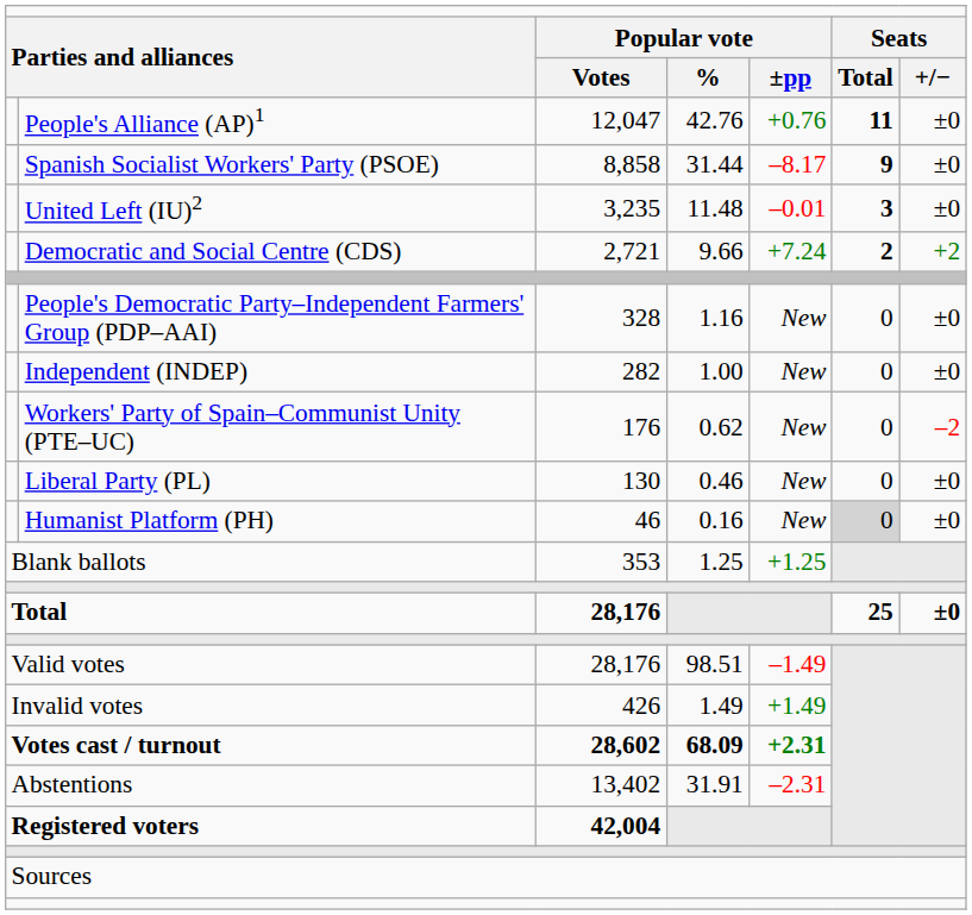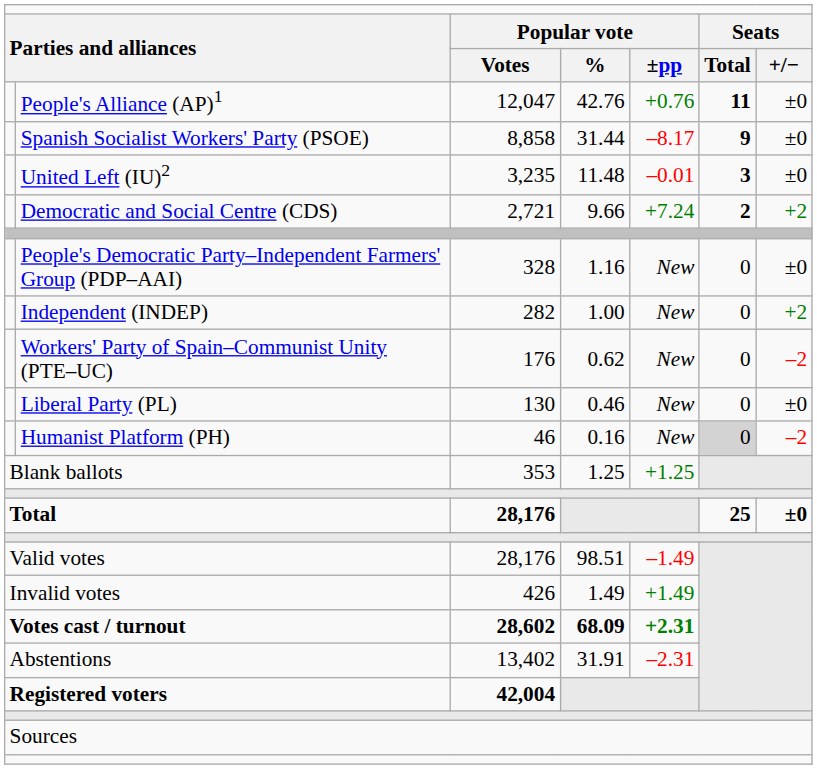Independent (INDEP) | column 7: ±0 -> +2
Humanist Platform (PH) | column 7: ±0 -> –2
